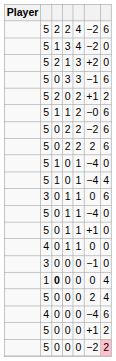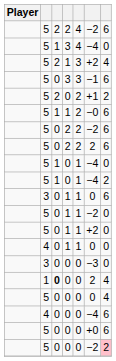row 3 | column 6: −2 -> −4
row 4 | column 7: 0 -> 4
row 11 | column 7: 4 -> 2
row 13 | column 6: −4 -> −2
row 14 | column 6: +1 -> +2
row 16 | column 6: −1 -> −3
row 17 | column 6: 0 -> 2
row 18 | column 6: 2 -> 0
row 20 | column 6: +1 -> +0
row 20 | column 7: 2 -> 6
